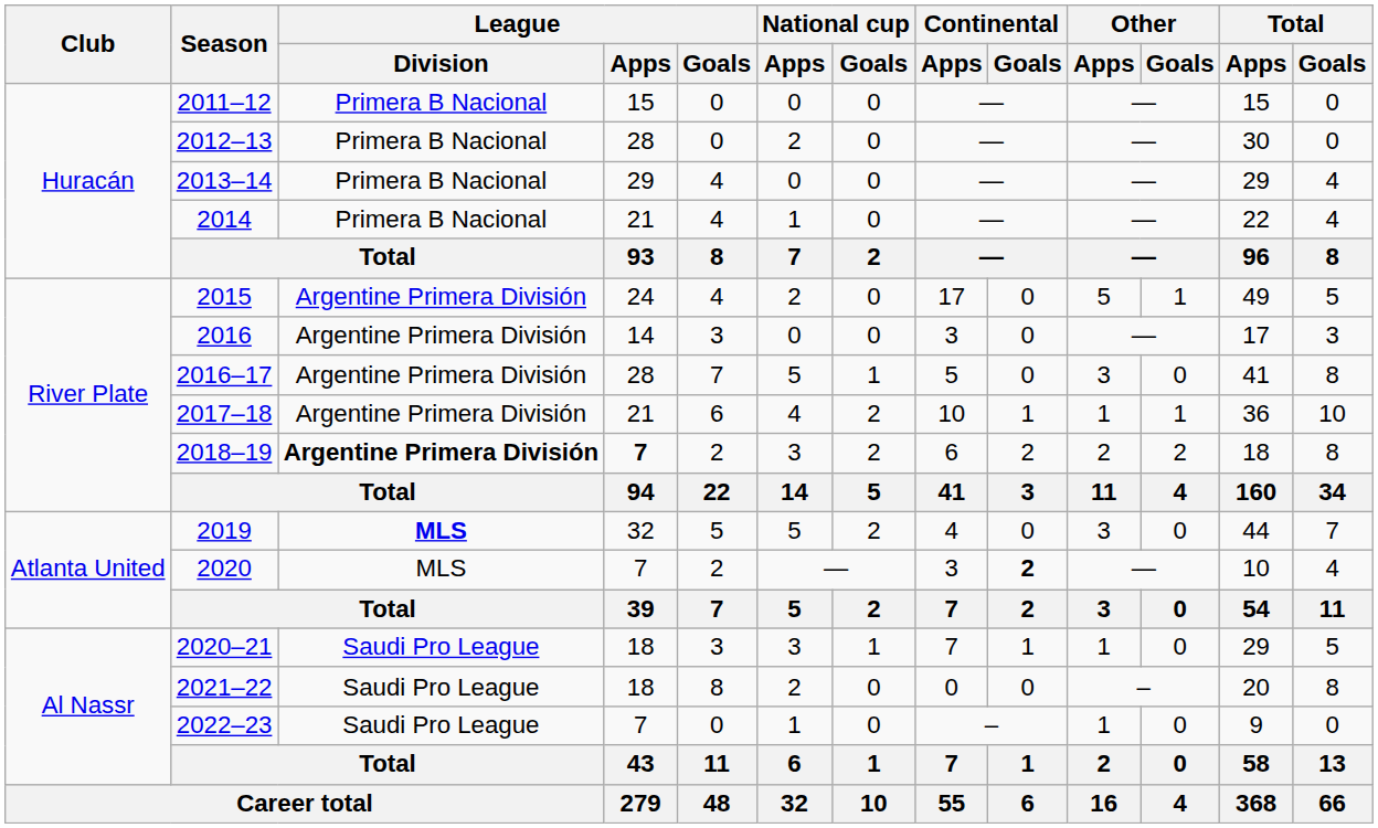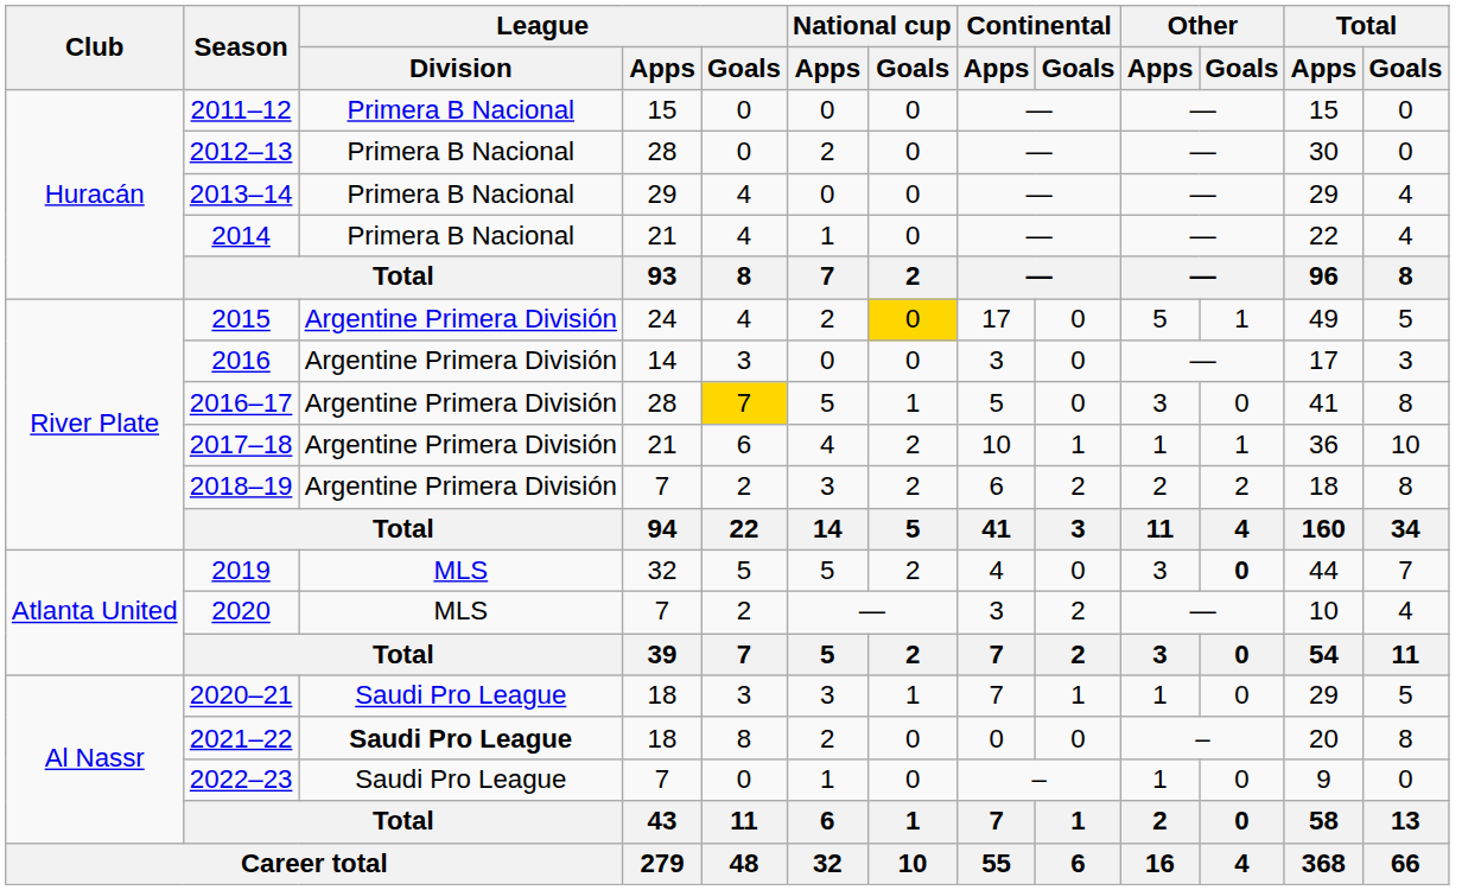2015 | National cup / Goals: no background -> gold background
2016–17 | League / Goals: no background -> gold background
2018–19 | League / Division: bold -> normal
2018–19 | League / Apps: bold -> normal
2019 | League / Division: bold -> normal
2019 | Other / Goals: normal -> bold
2020 | Continental / Goals: bold -> normal
2021–22 | League / Division: normal -> bold
